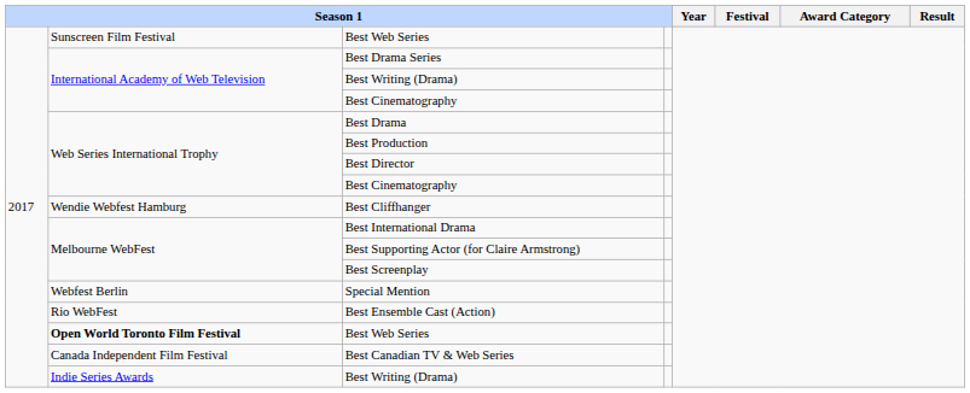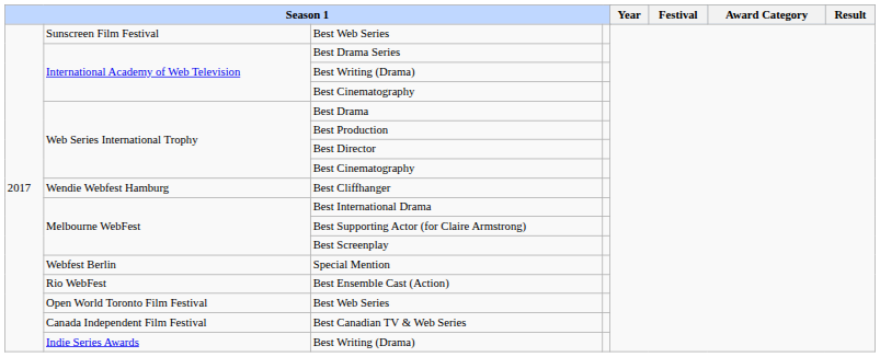Open World Toronto Film Festival / Best Web Series | column 2: bold -> normal
